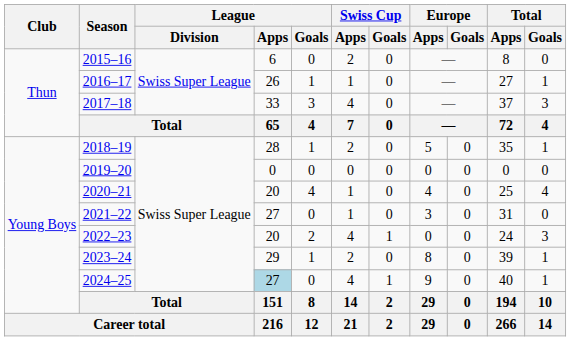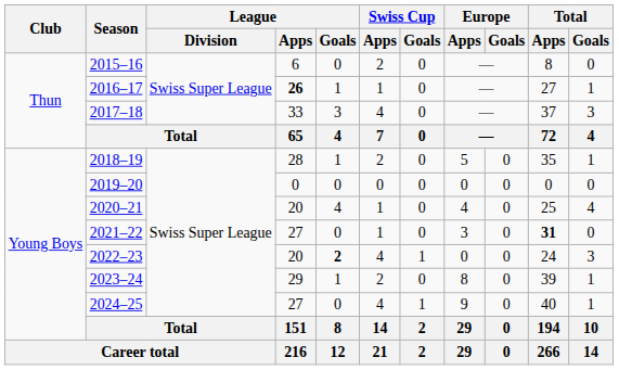2016–17 | League / Apps: normal -> bold
2021–22 | Total / Apps: normal -> bold
2022–23 | League / Goals: normal -> bold
2024–25 | League / Apps: lightblue background -> no background
